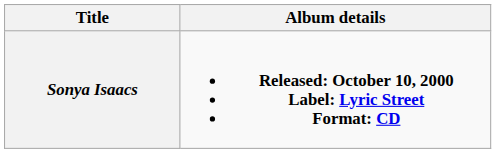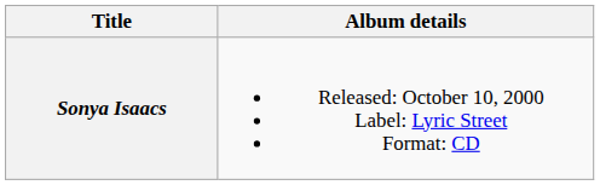Sonya Isaacs | Album details: bold -> normal
